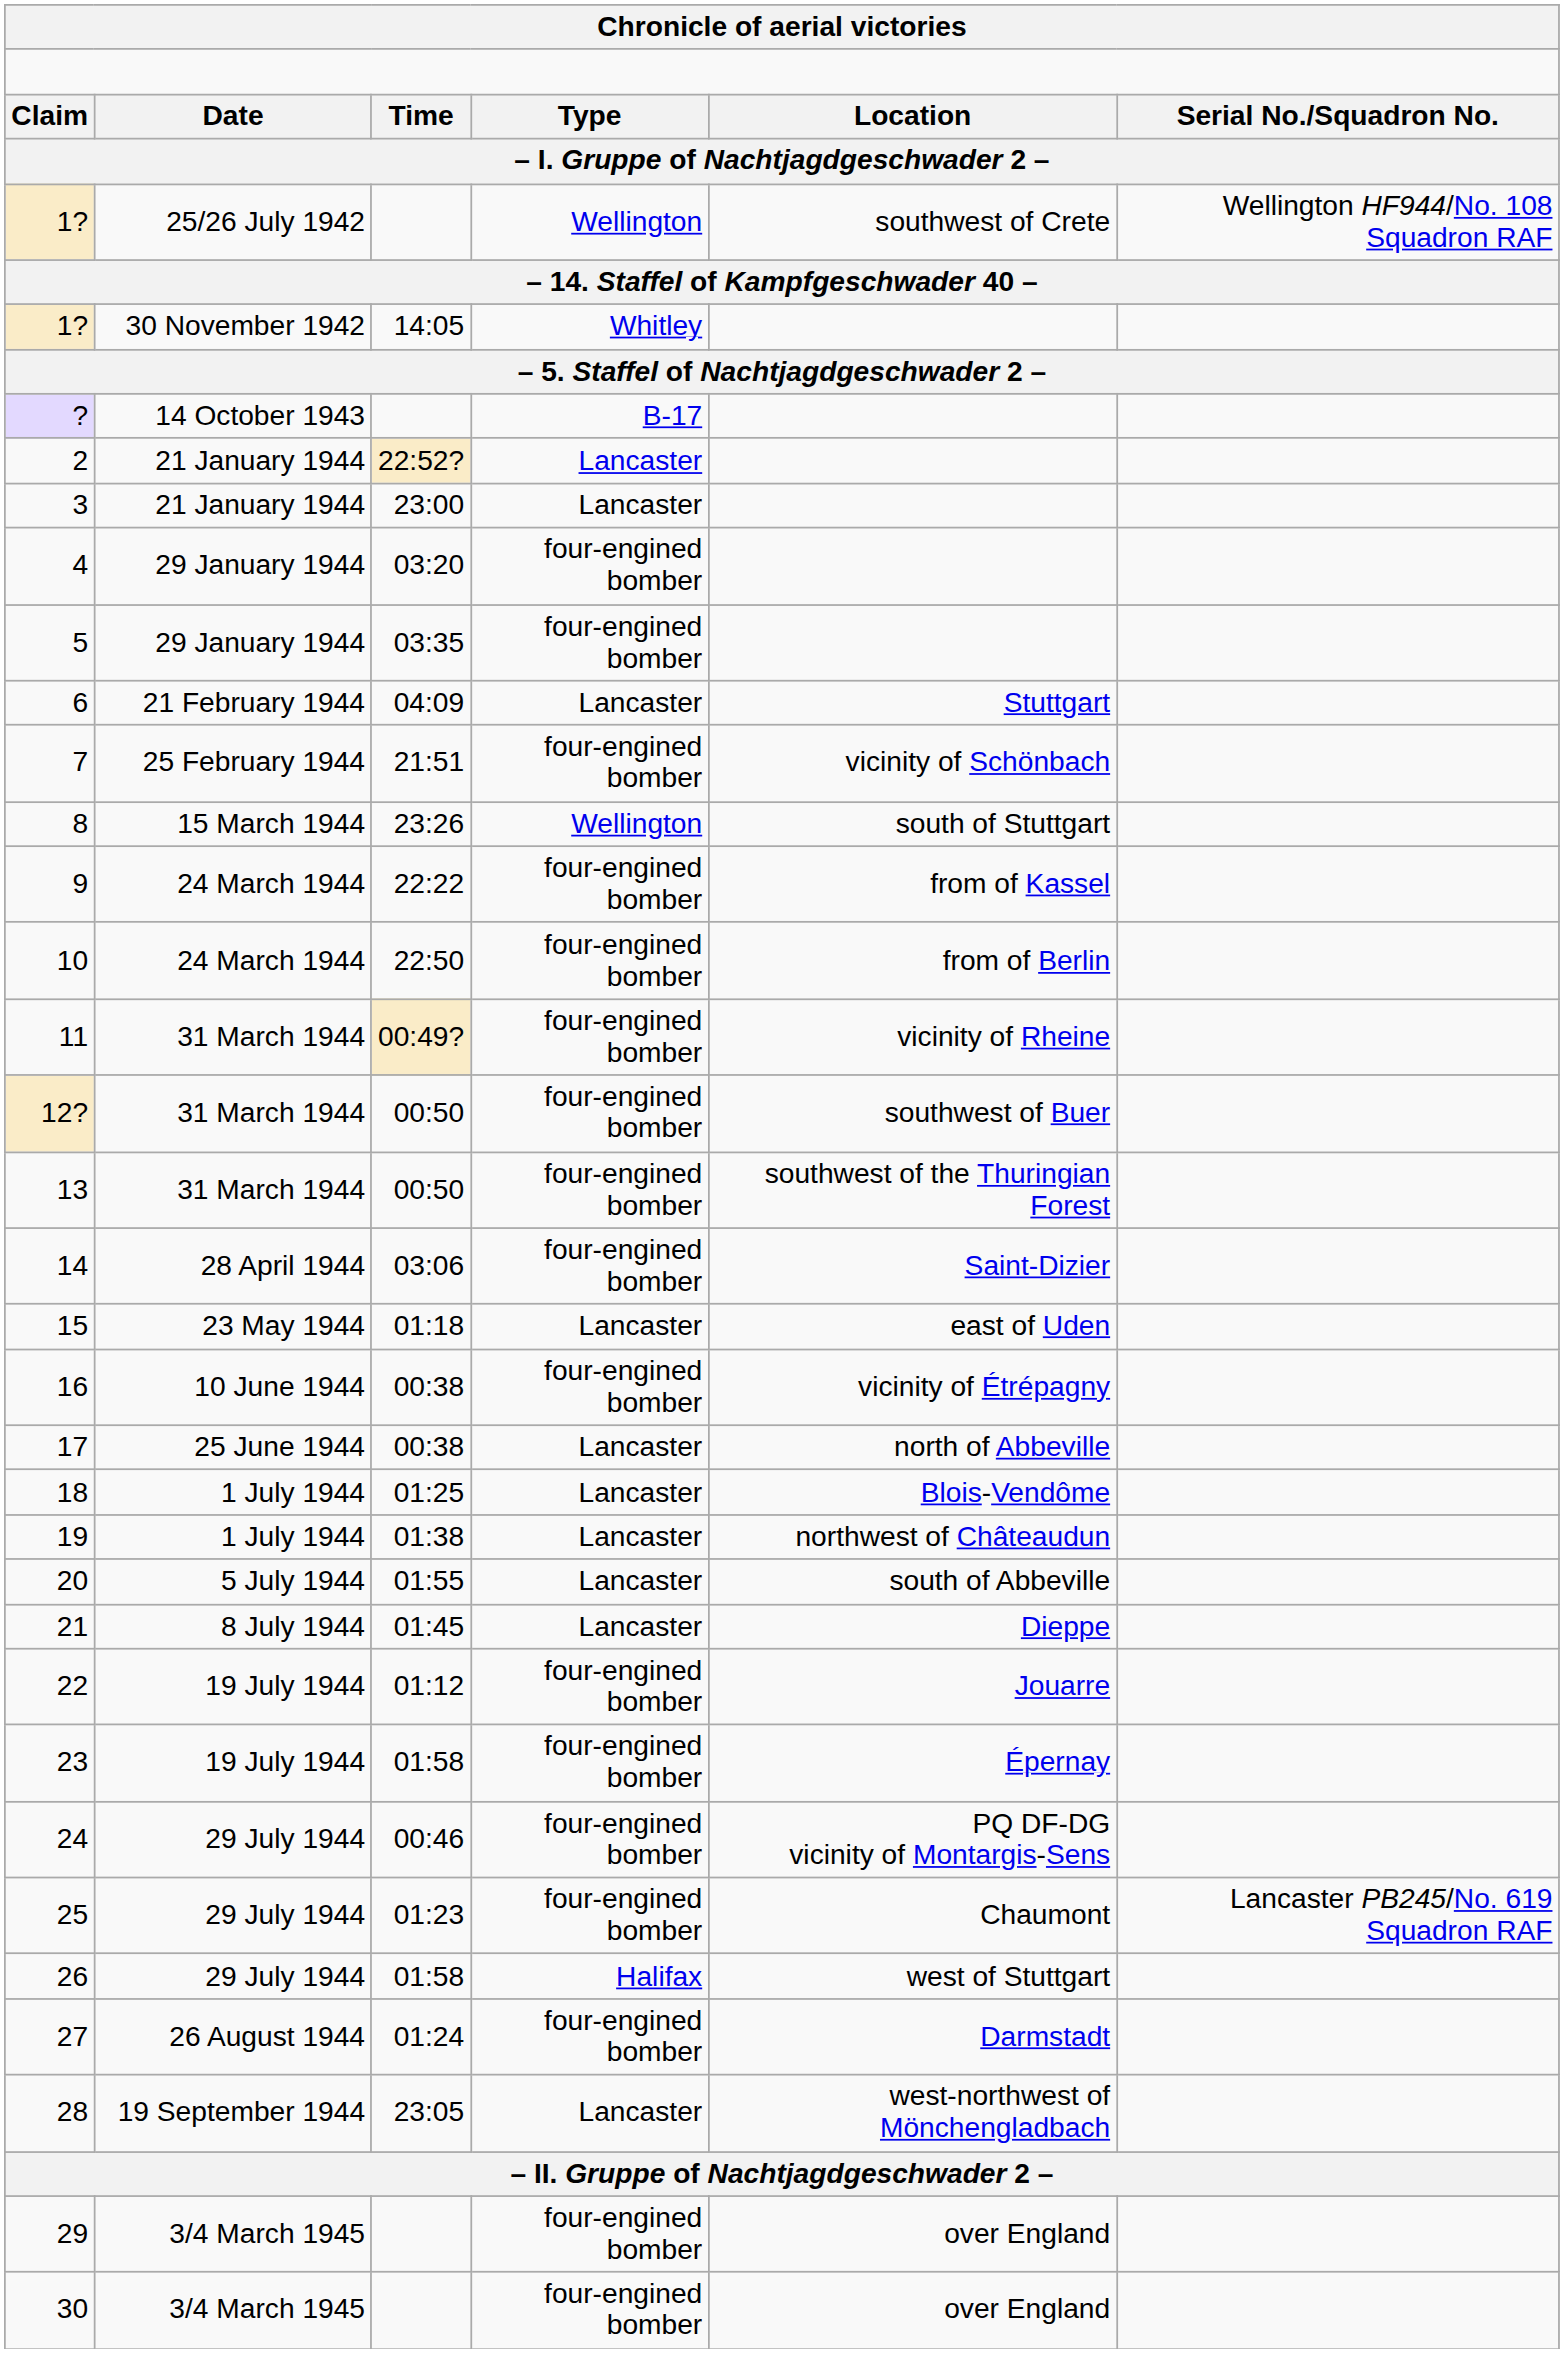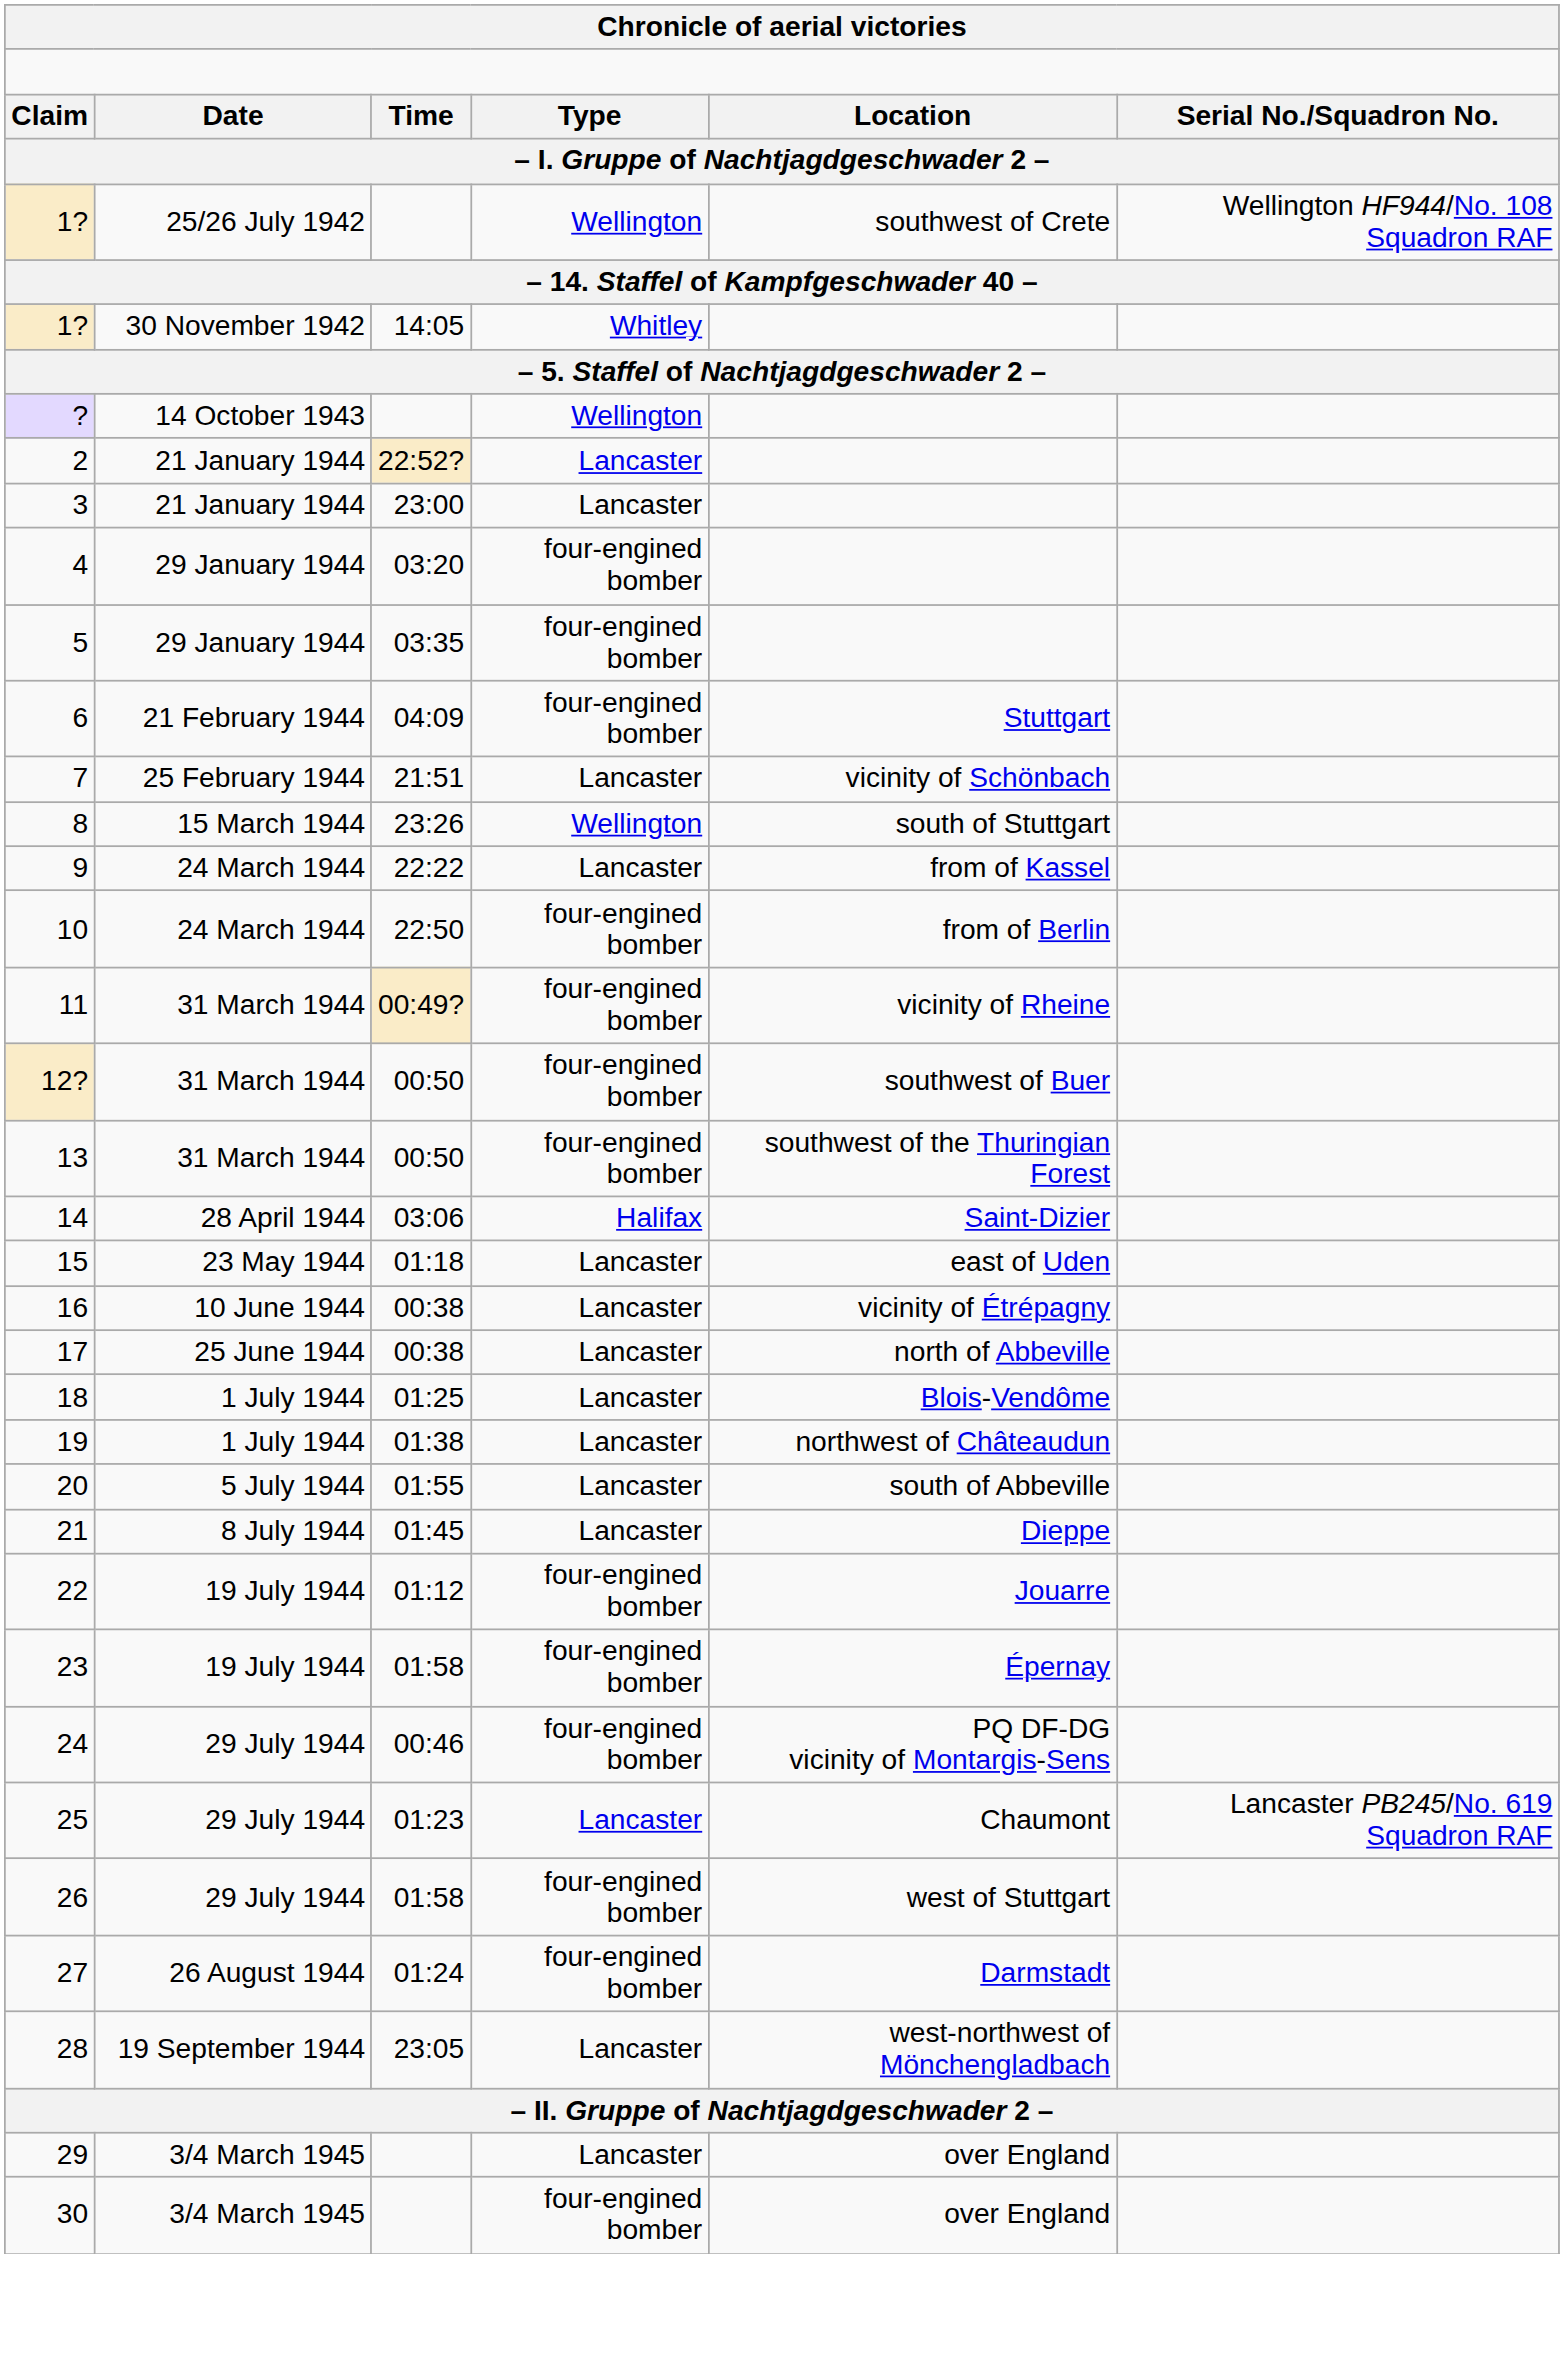? | column 4: B-17 -> Wellington
6 | column 4: Lancaster -> four-engined bomber
7 | column 4: four-engined bomber -> Lancaster
9 | column 4: four-engined bomber -> Lancaster
14 | column 4: four-engined bomber -> Halifax
16 | column 4: four-engined bomber -> Lancaster
25 | column 4: four-engined bomber -> Lancaster
26 | column 4: Halifax -> four-engined bomber
29 | column 4: four-engined bomber -> Lancaster
